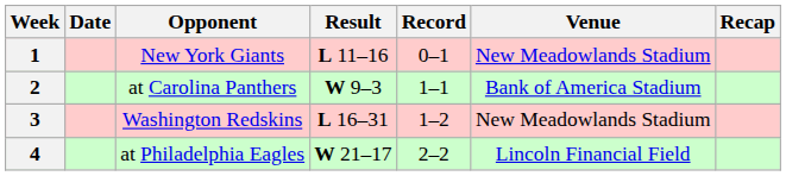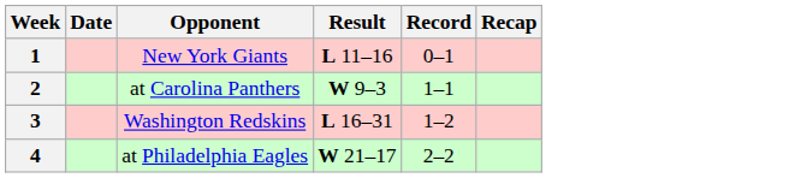- column: Venue | New Meadowlands Stadium | Bank of America Stadium | New Meadowlands Stadium | Lincoln Financial Field
